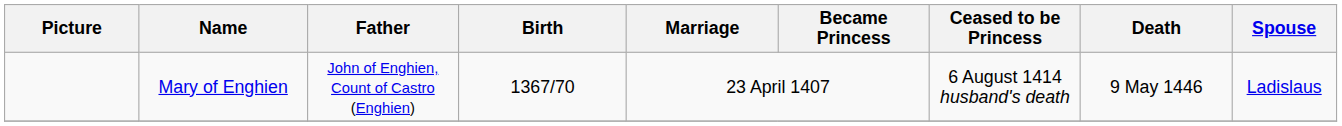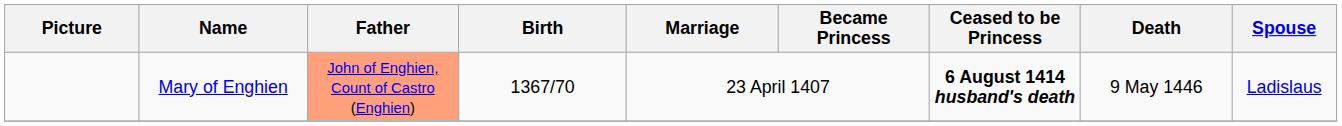Mary of Enghien | Father: no background -> lightsalmon background
Mary of Enghien | Ceased to be Princess: normal -> bold
